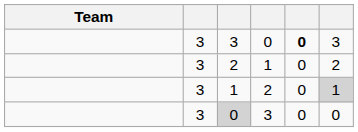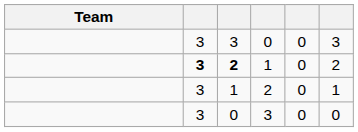row 2 | column 5: bold -> normal
row 3 | column 2: normal -> bold
row 3 | column 3: normal -> bold
row 4 | column 6: lightgrey background -> no background
row 5 | column 3: lightgrey background -> no background
